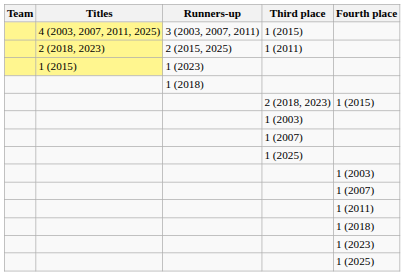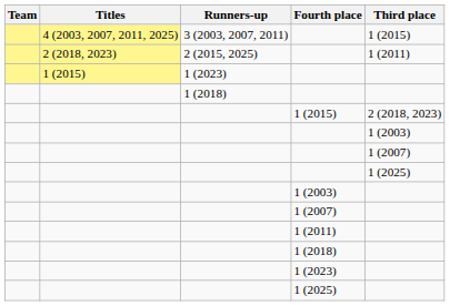columns swapped: Third place <-> Fourth place
